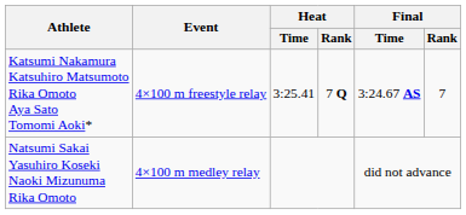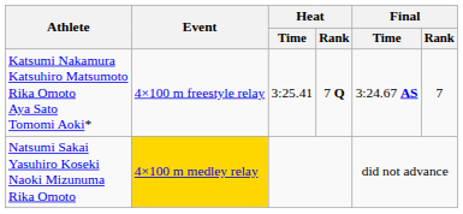Natsumi Sakai Yasuhiro Koseki Naoki Mizunuma Rika Omoto | Event: no background -> gold background
